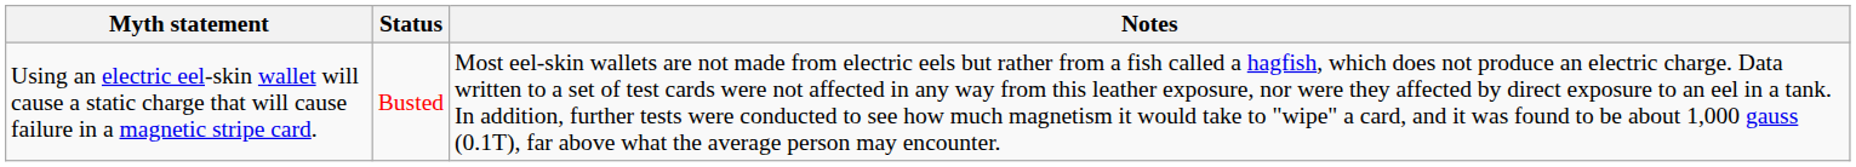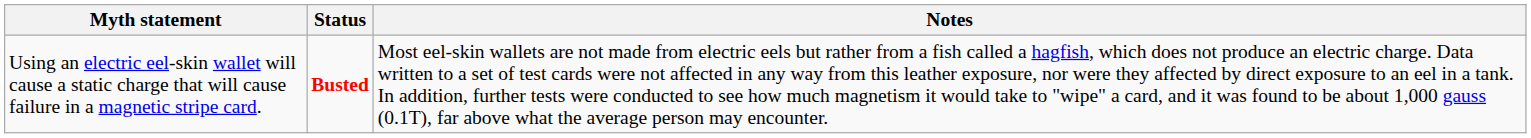row 2 | Status: normal -> bold
